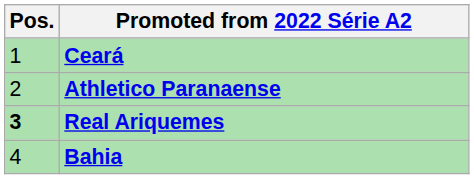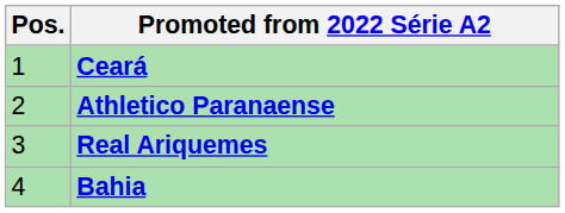Real Ariquemes | Pos.: bold -> normal
